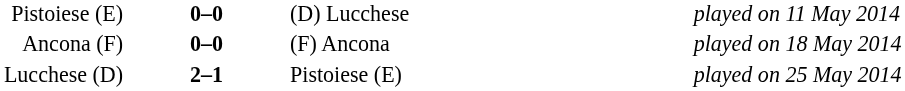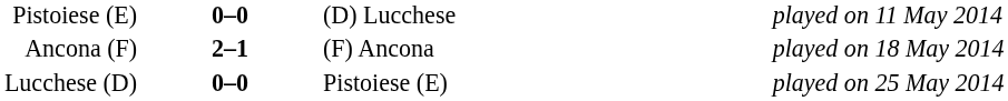Ancona (F) | column 2: 0–0 -> 2–1
Lucchese (D) | column 2: 2–1 -> 0–0
